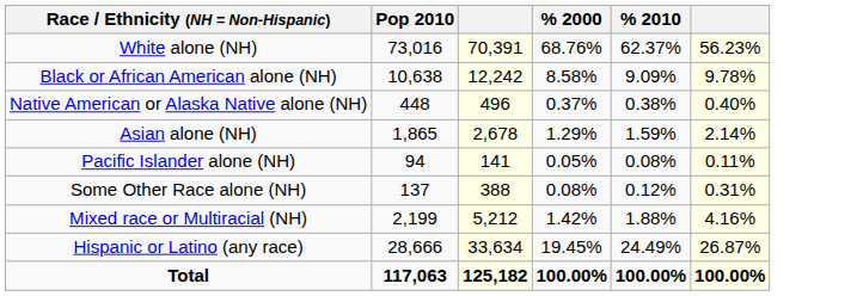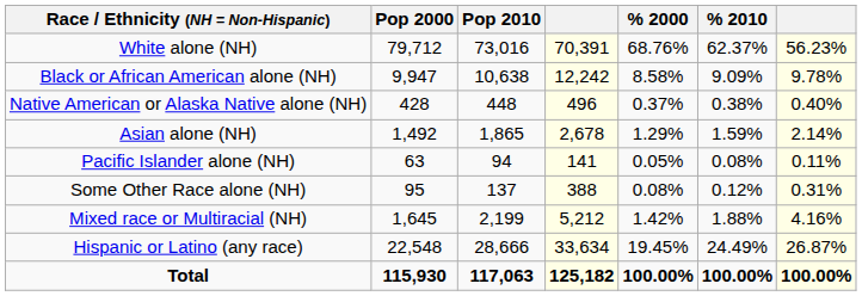+ column: Pop 2000 | 79,712 | 9,947 | 428 | 1,492 | 63 | 95 | 1,645 | 22,548 | 115,930
